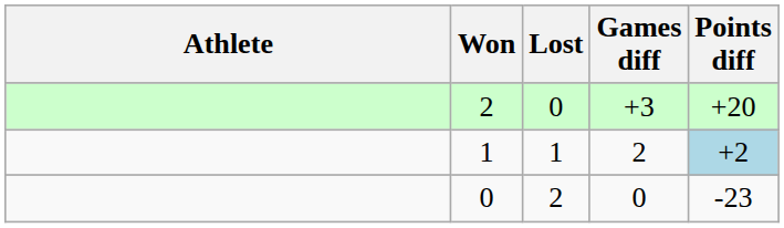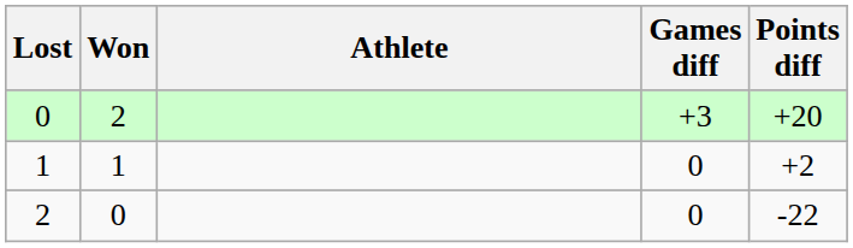columns swapped: Athlete <-> Lost
row 3 | Games diff: 2 -> 0
row 3 | Points diff: lightblue background -> no background
row 4 | Points diff: -23 -> -22
